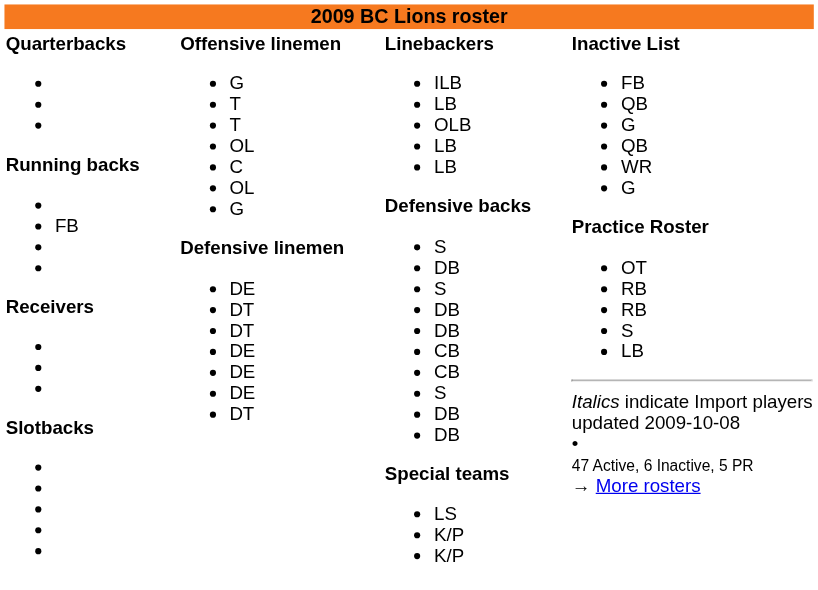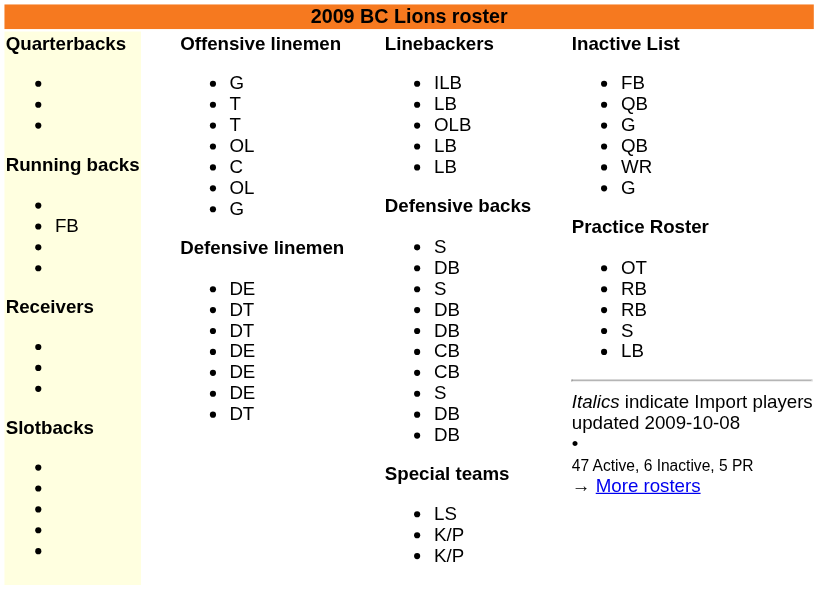Quarterbacks Running backs FB Receivers Slotbacks | column 1: no background -> lightyellow background
